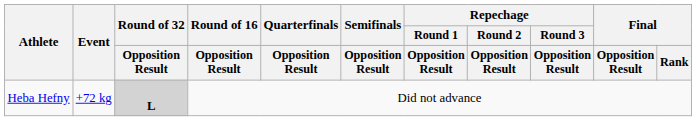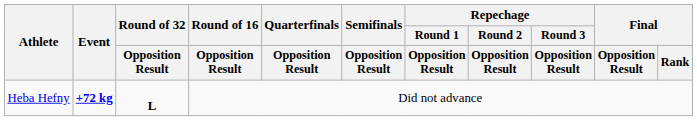Heba Hefny | Event: normal -> bold
Heba Hefny | Round of 32 / Opposition Result: lightgrey background -> no background
